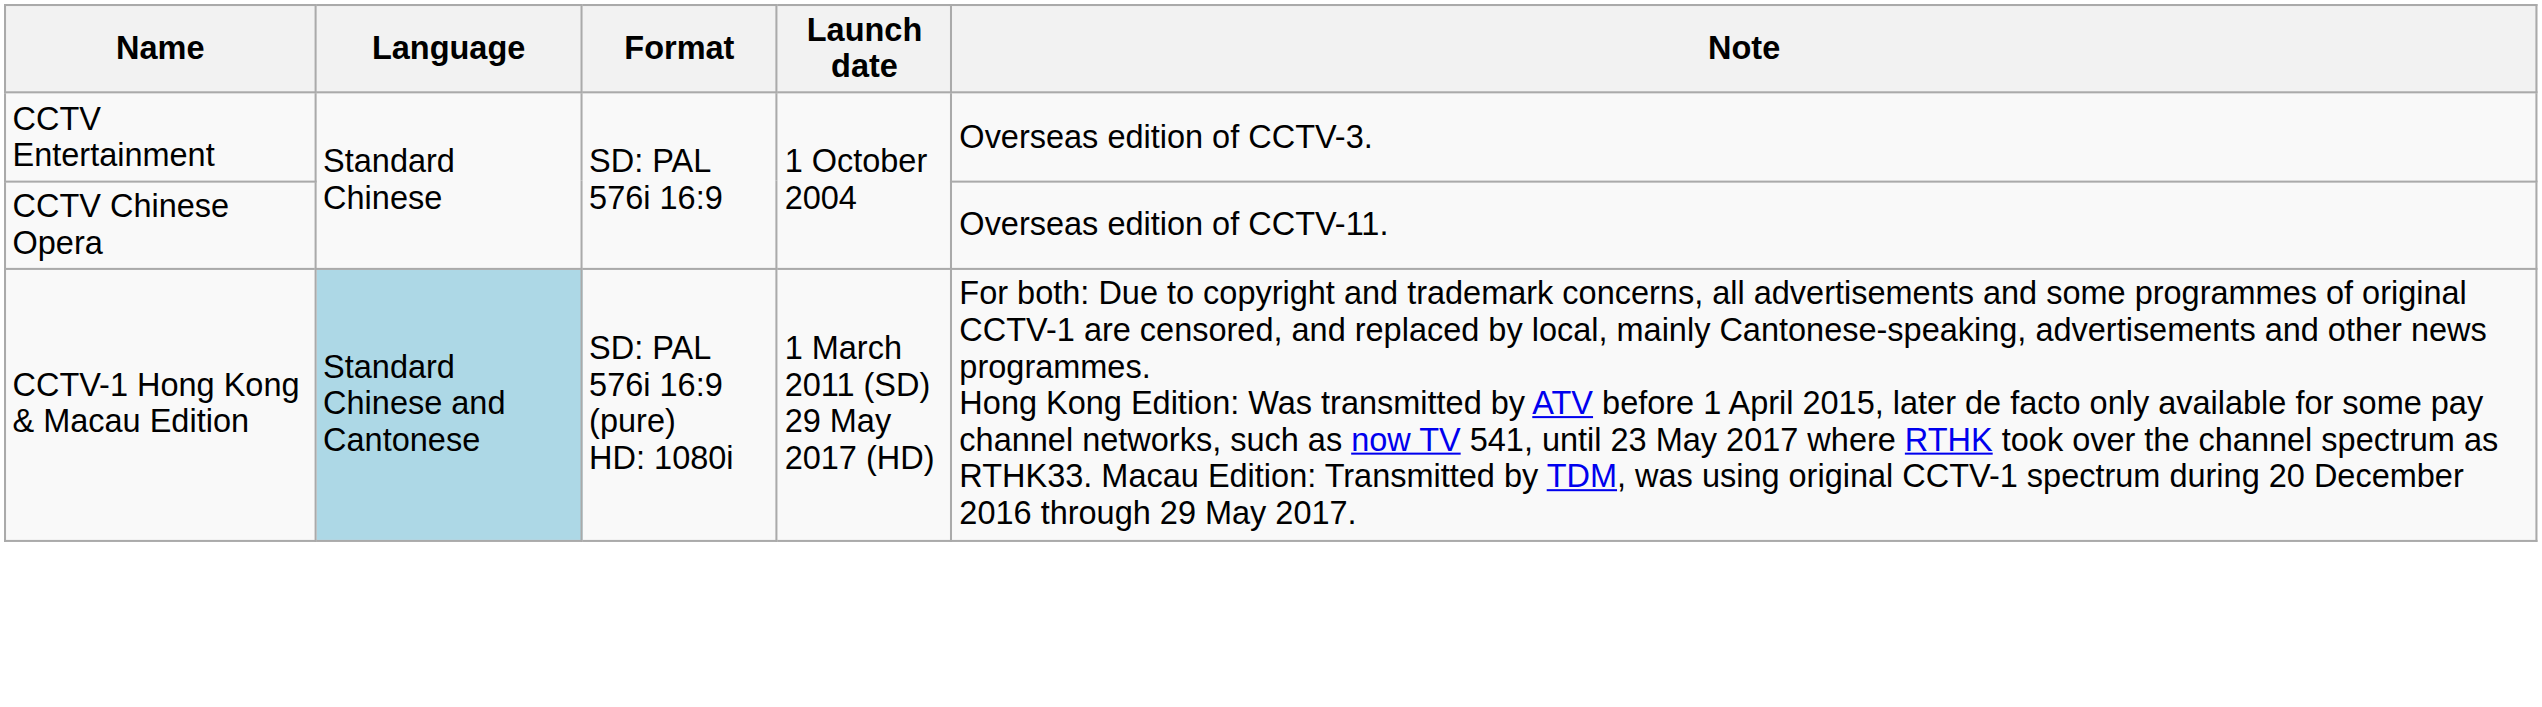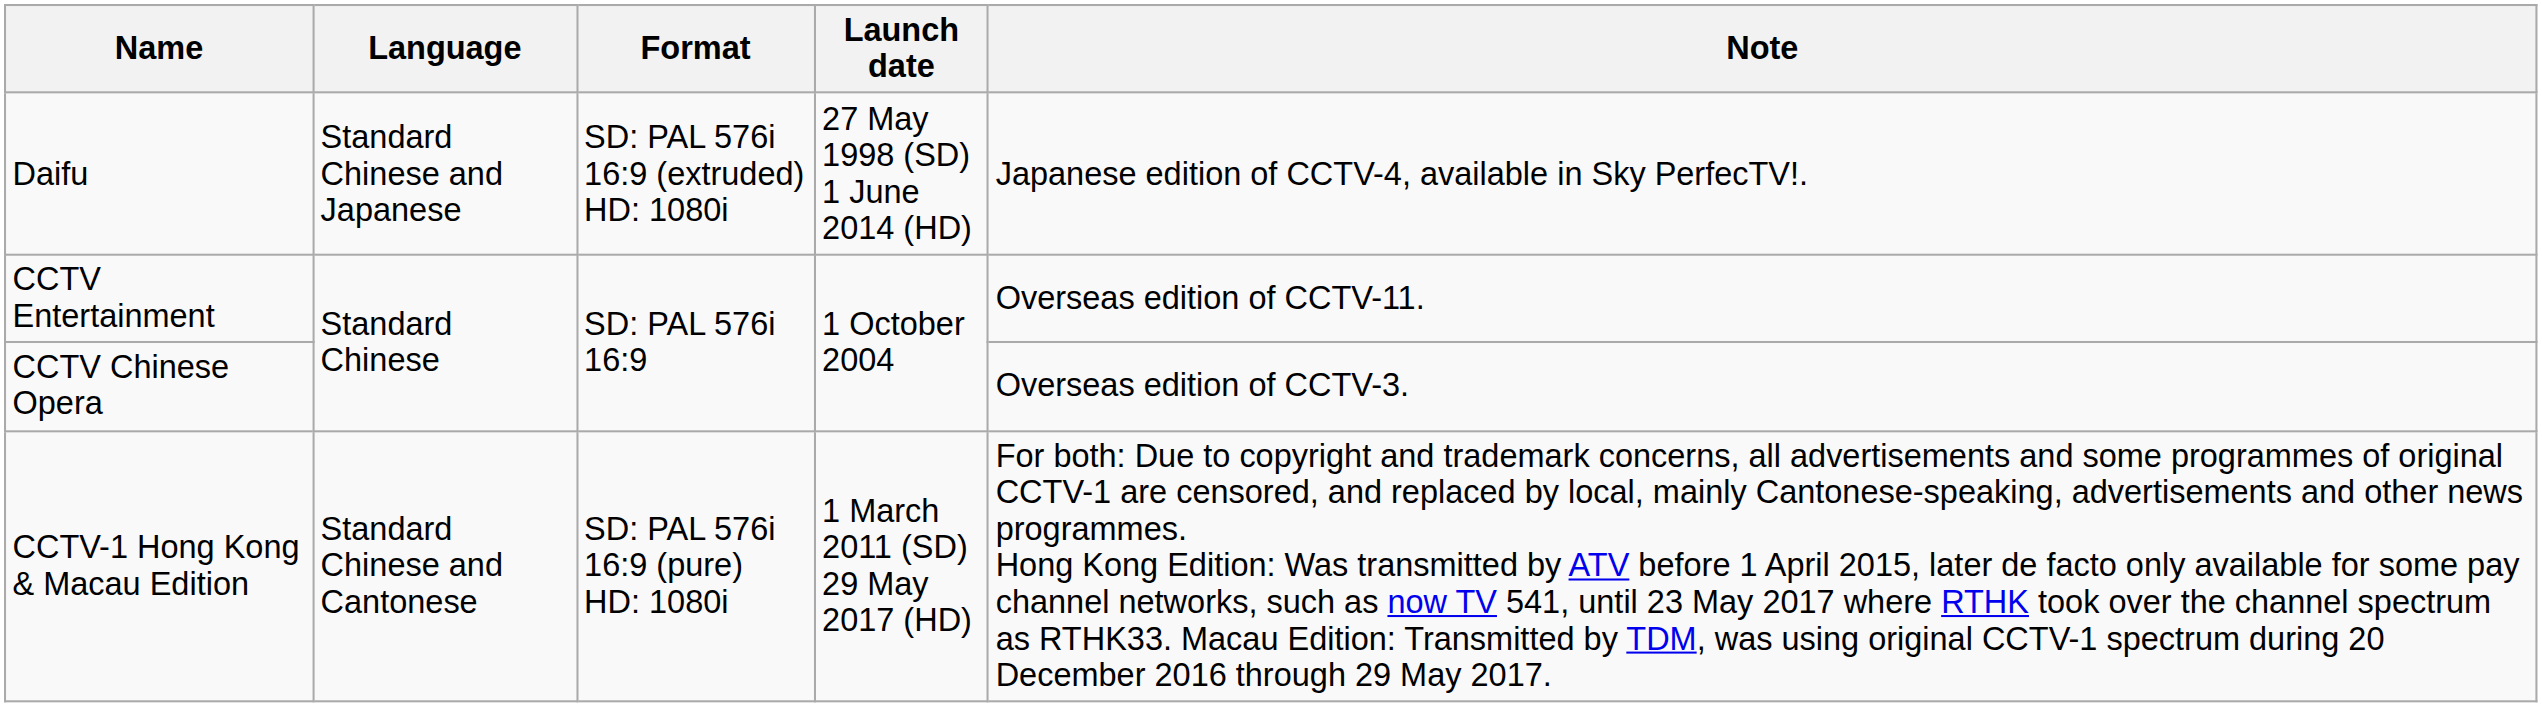+ row: Daifu | Standard Chinese and Japanese | SD: PAL 576i 16:9 (extruded) HD: 1080i | 27 May 1998 (SD) 1 June 2014 (HD) | Japanese edition of CCTV-4, available in Sky PerfecTV!.
CCTV Entertainment | Note: Overseas edition of CCTV-3. -> Overseas edition of CCTV-11.
CCTV Chinese Opera | Note: Overseas edition of CCTV-11. -> Overseas edition of CCTV-3.
CCTV-1 Hong Kong & Macau Edition | Language: lightblue background -> no background
